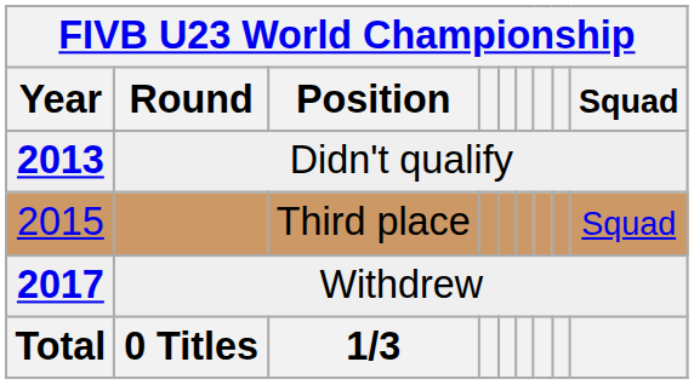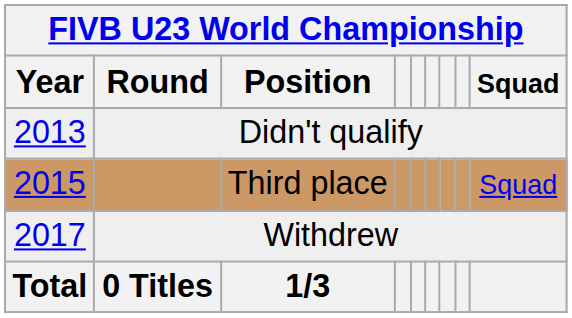Didn't qualify | FIVB U23 World Championship / Year: bold -> normal
Withdrew | FIVB U23 World Championship / Year: bold -> normal
